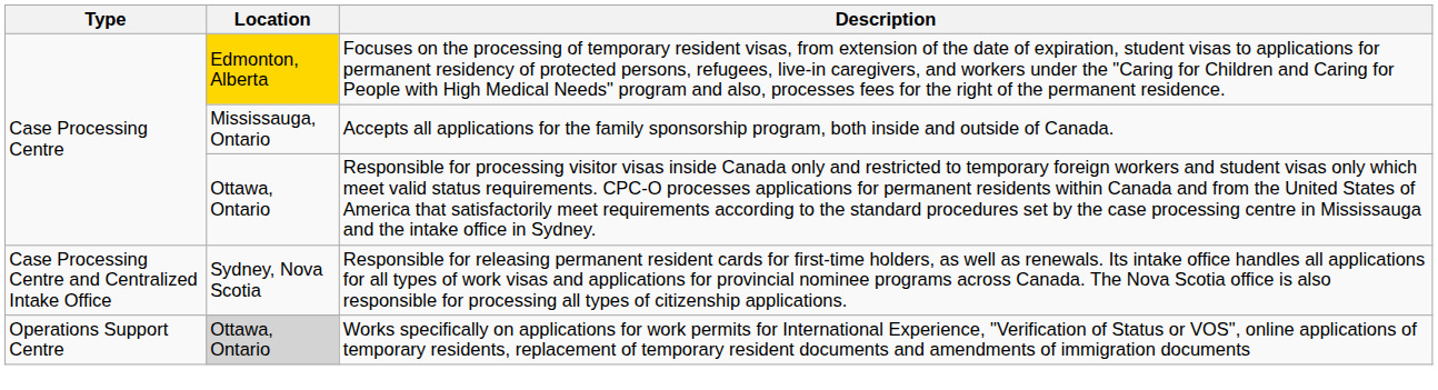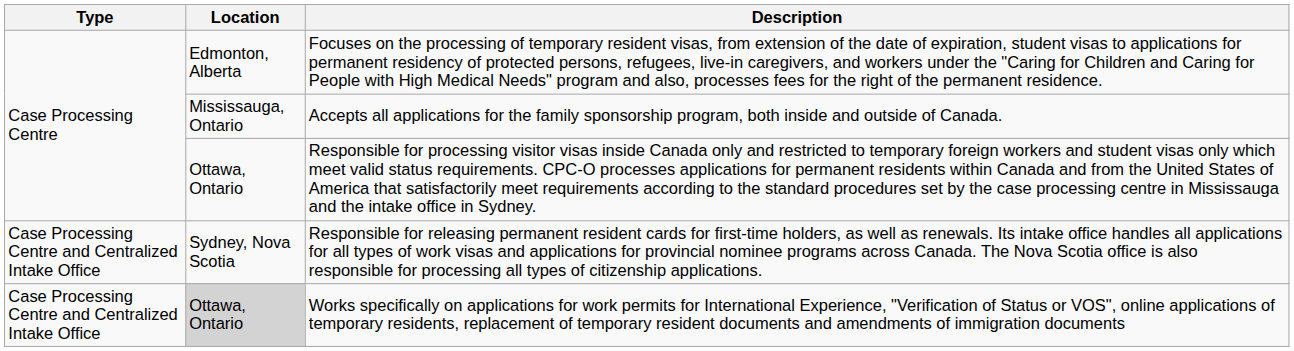row 2 | Location: gold background -> no background
row 6 | Type: Operations Support Centre -> Case Processing Centre and Centralized Intake Office
